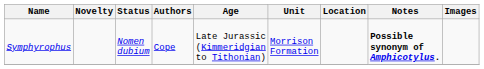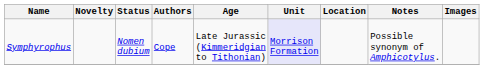Symphyrophus | Unit: no background -> lavender background
Symphyrophus | Notes: bold -> normal
